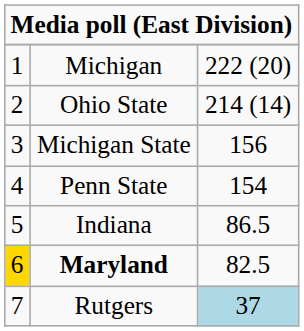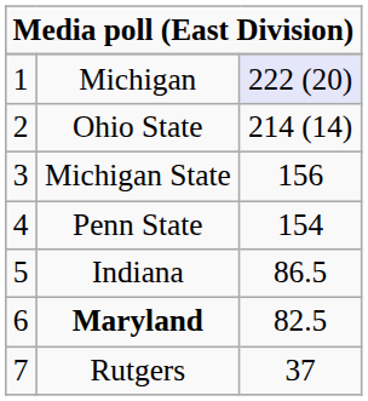Michigan | column 3: no background -> lavender background
Maryland | column 1: gold background -> no background
Rutgers | column 3: lightblue background -> no background
